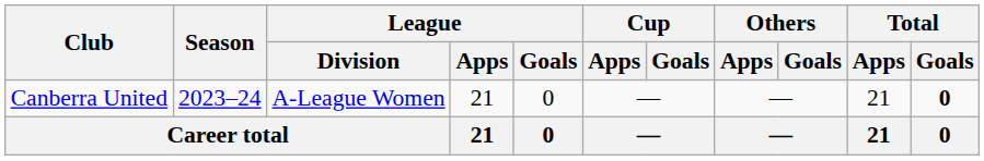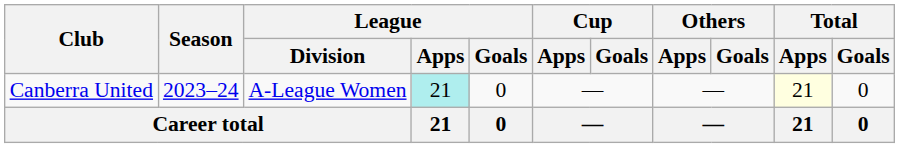Canberra United | League / Apps: no background -> paleturquoise background
Canberra United | Total / Apps: no background -> lightyellow background
Canberra United | Total / Goals: bold -> normal
